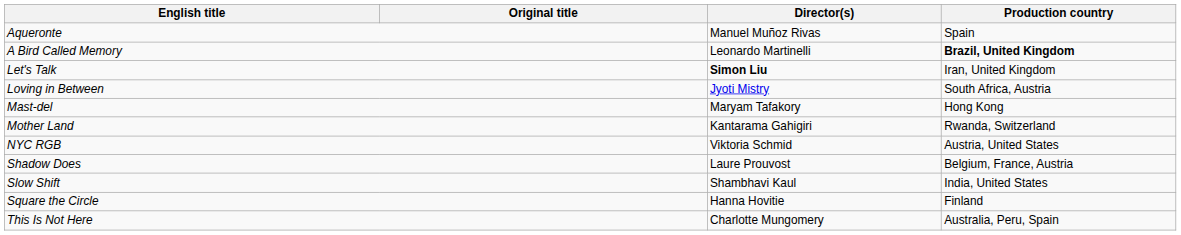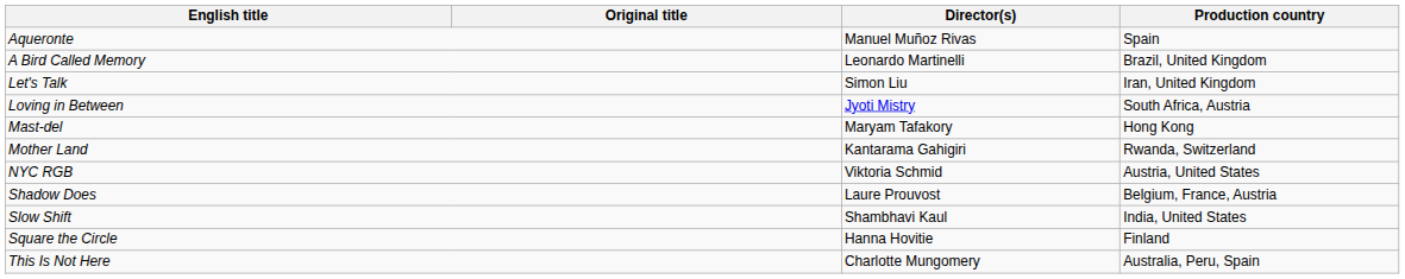A Bird Called Memory | Production country: bold -> normal
Let's Talk | Director(s): bold -> normal
